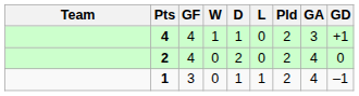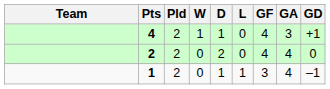columns swapped: Pld <-> GF
